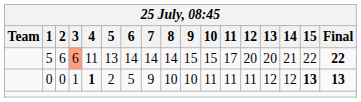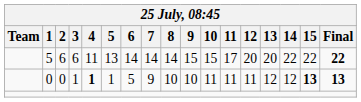row 3 | 3: lightsalmon background -> no background
row 3 | 14: 21 -> 22
row 4 | 5: 2 -> 1
